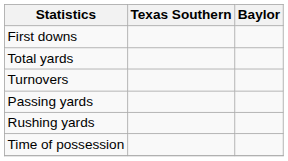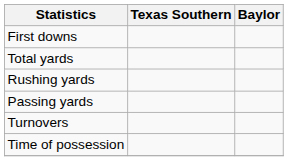rows swapped: Rushing yards <-> Turnovers
